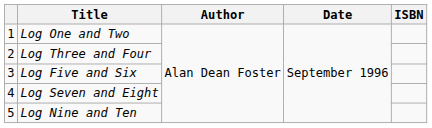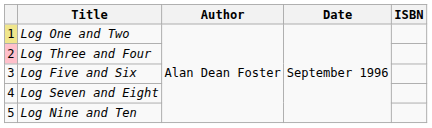Log One and Two | column 1: no background -> khaki background
Log Three and Four | column 1: no background -> pink background
